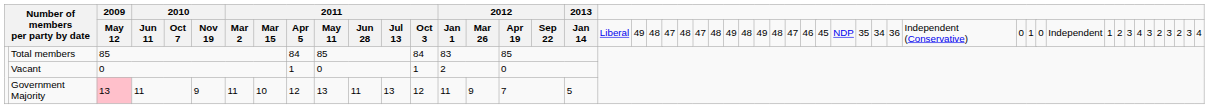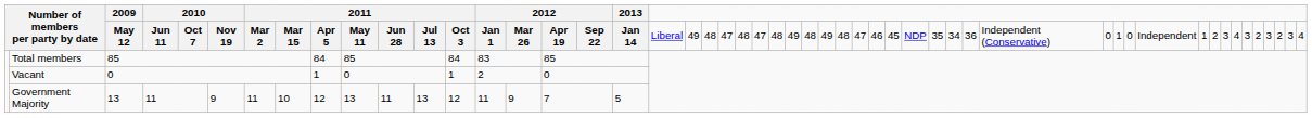Government Majority | 2009: pink background -> no background
